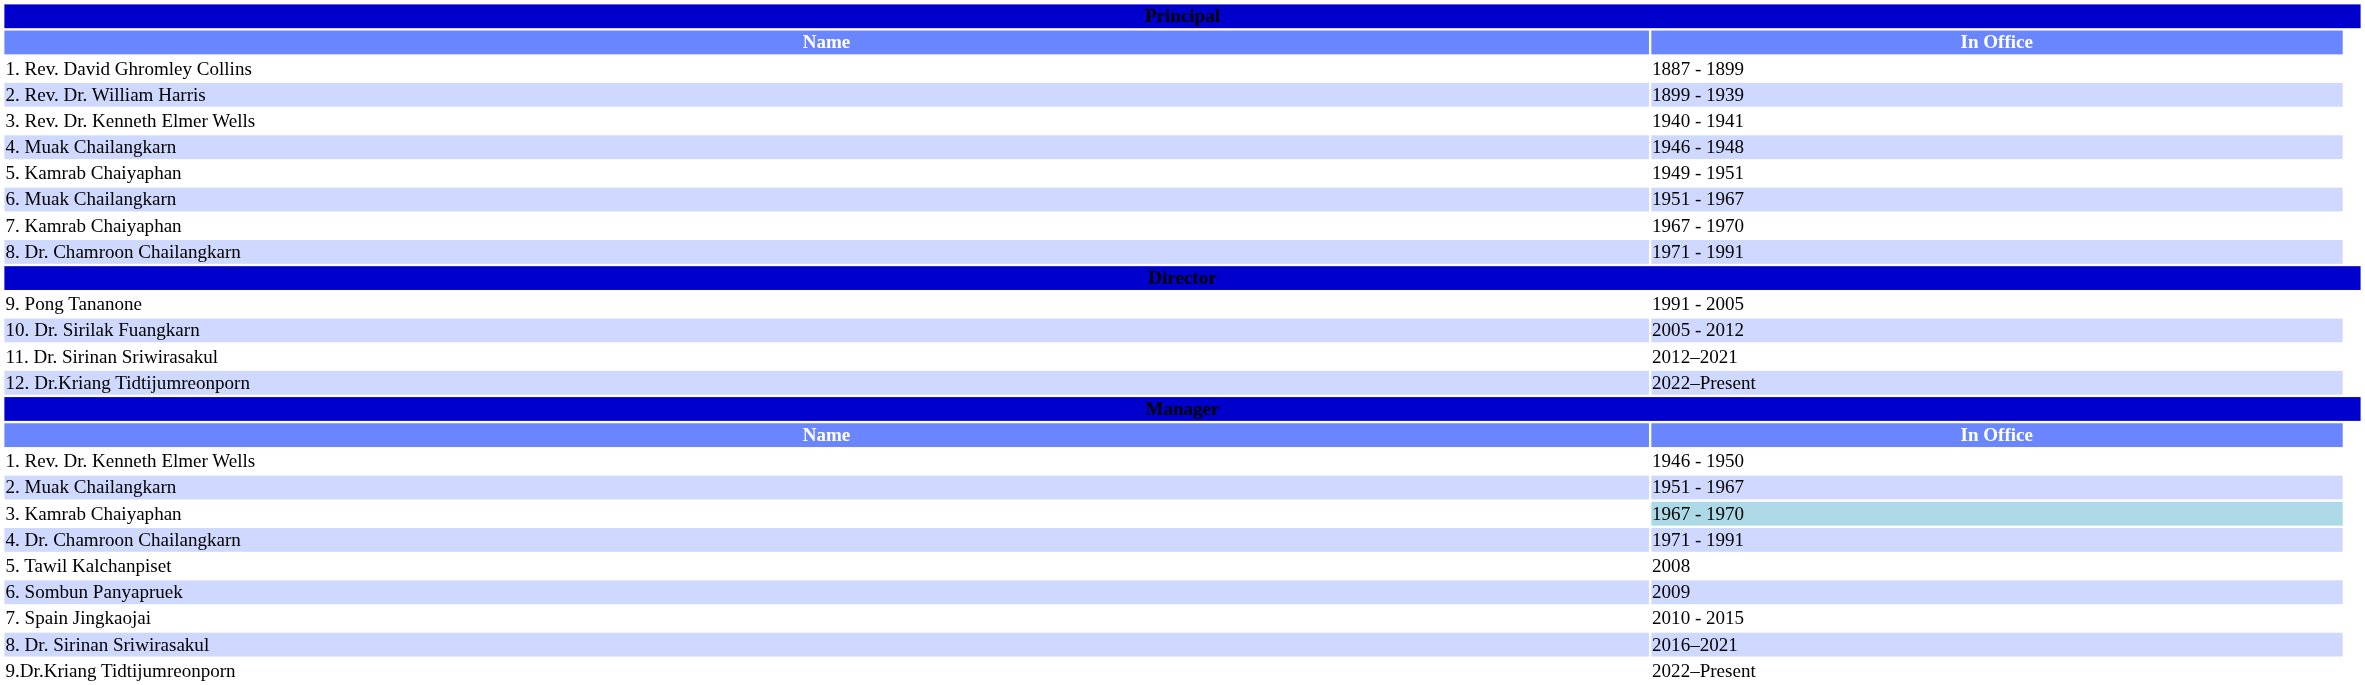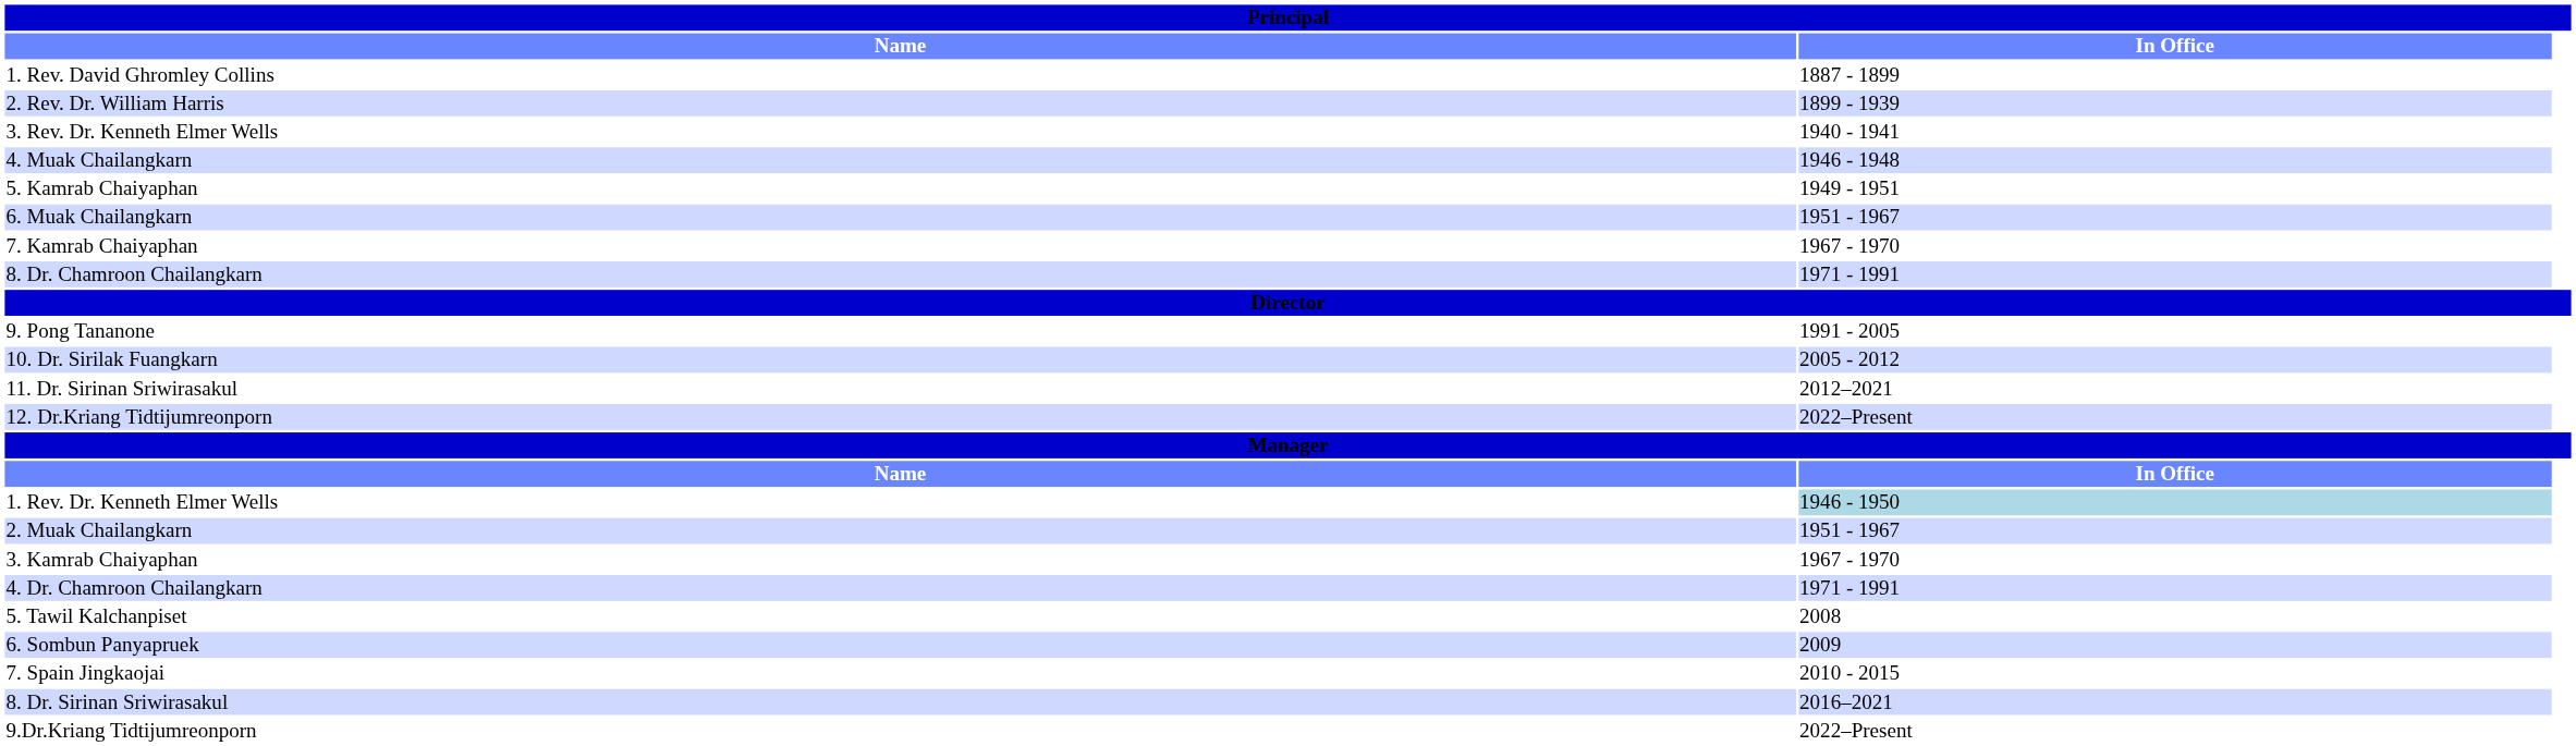1. Rev. Dr. Kenneth Elmer Wells | column 2: no background -> lightblue background
3. Kamrab Chaiyaphan | column 2: lightblue background -> no background
